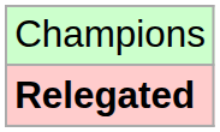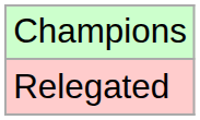row 2 | column 1: bold -> normal
